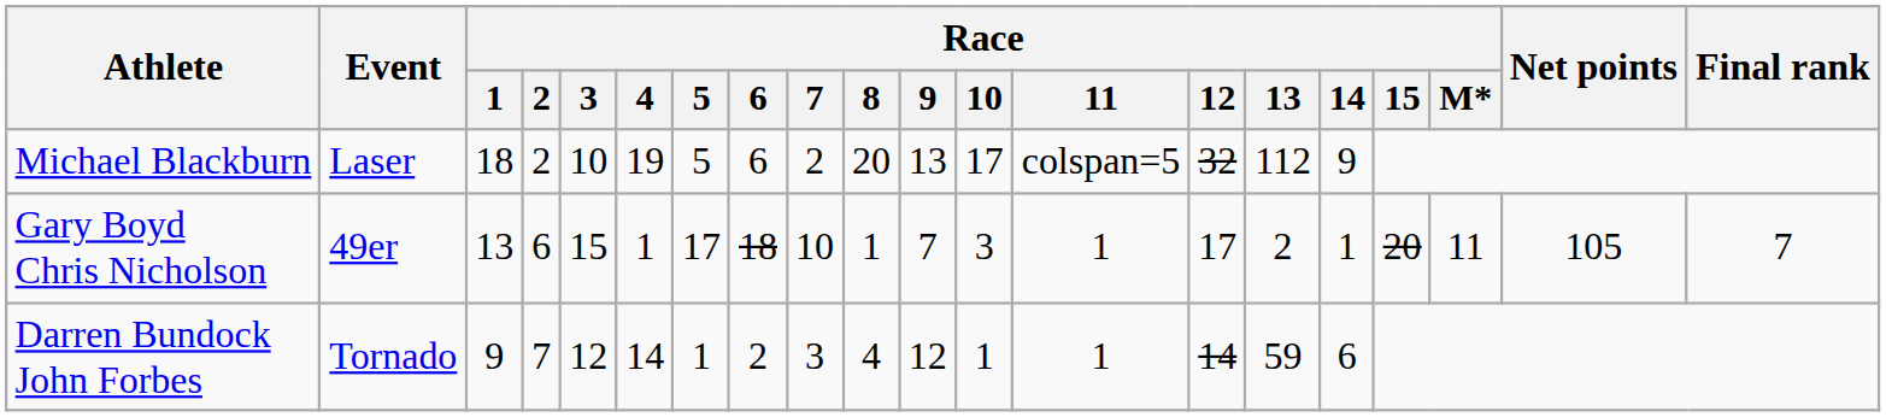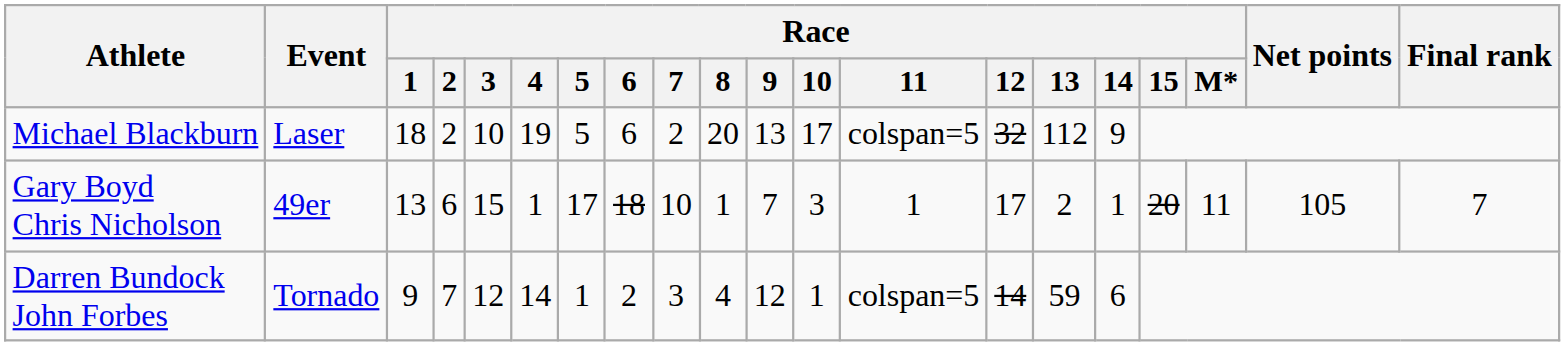Darren Bundock John Forbes | Race / 11: 1 -> colspan=5
